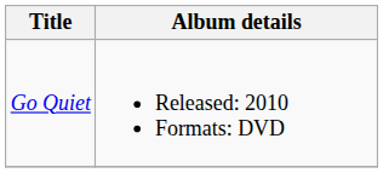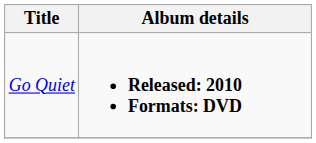Go Quiet | Album details: normal -> bold
